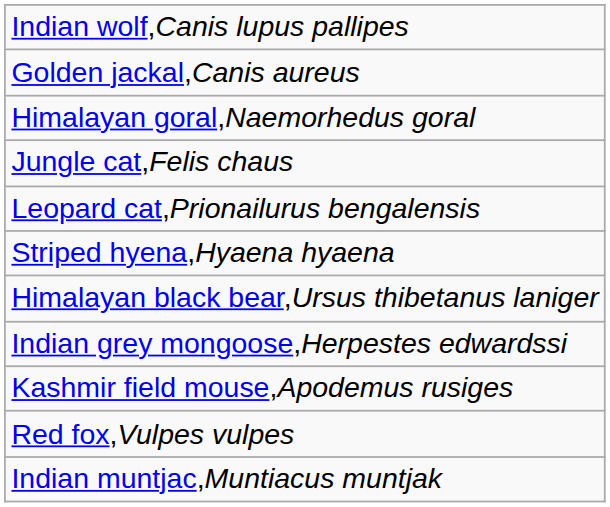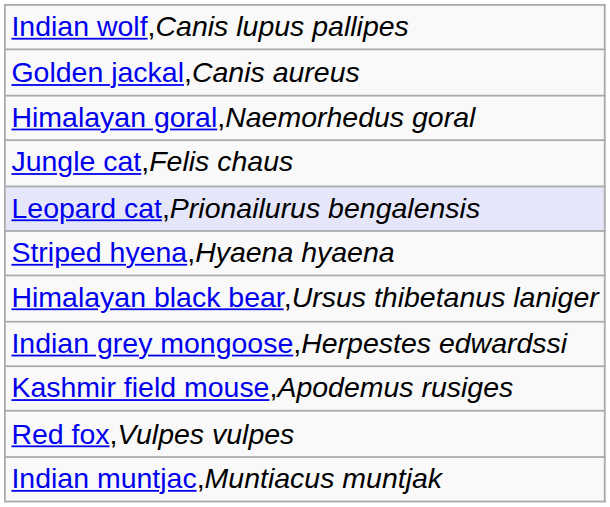row 5 | column 1: no background -> lavender background
